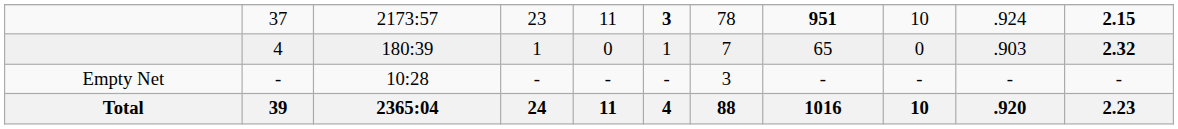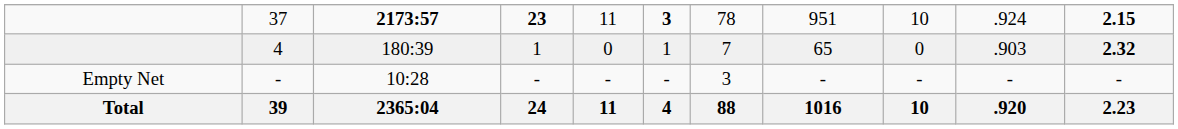37 | column 3: normal -> bold
37 | column 4: normal -> bold
37 | column 8: bold -> normal
